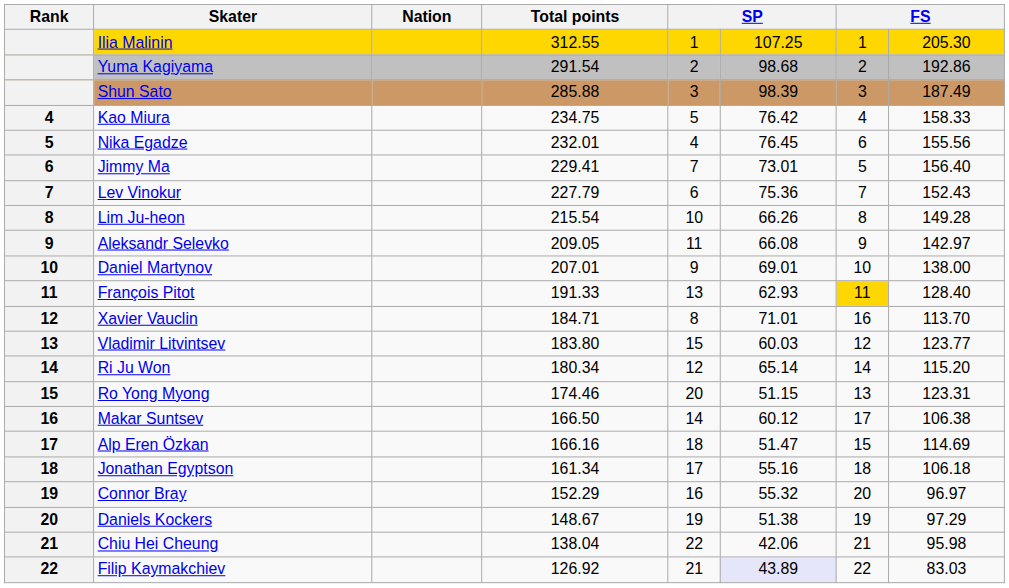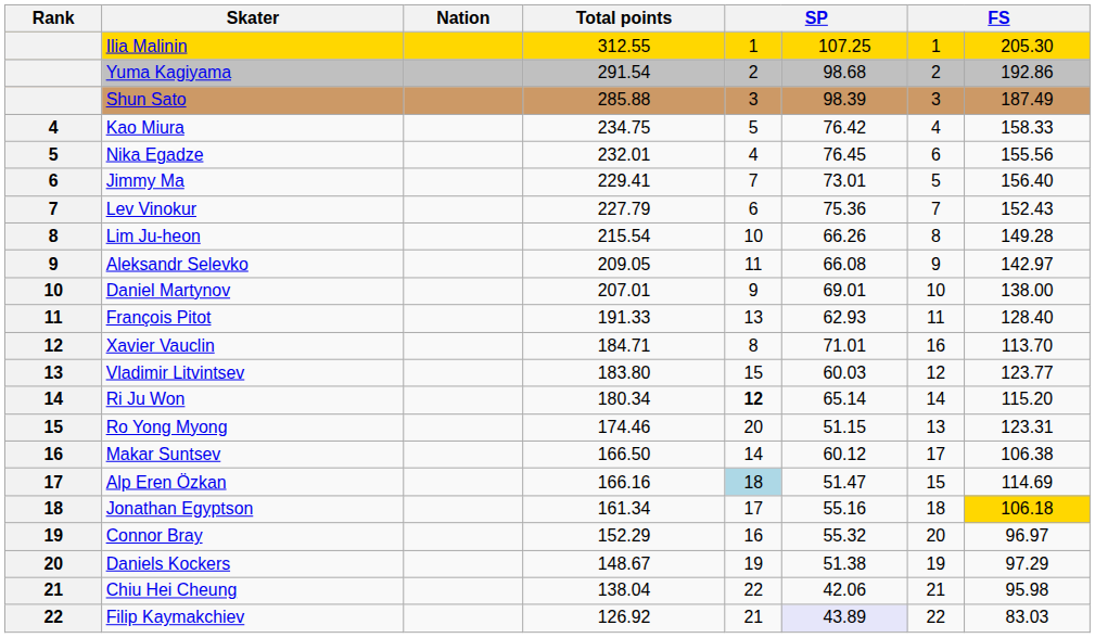François Pitot | column 7: gold background -> no background
Ri Ju Won | column 5: normal -> bold
Alp Eren Özkan | column 5: no background -> lightblue background
Jonathan Egyptson | column 8: no background -> gold background
